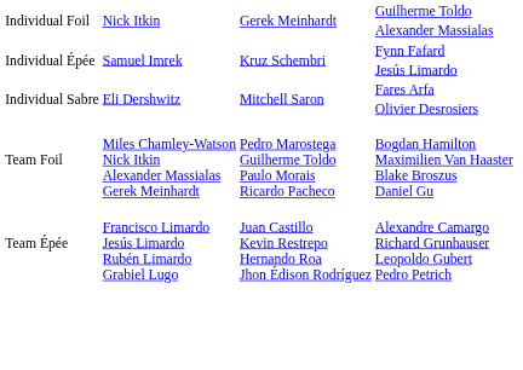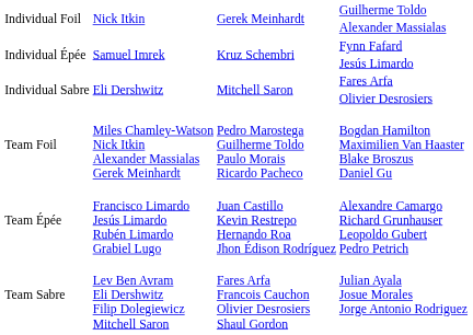+ row: Team Sabre | Lev Ben Avram Eli Dershwitz Filip Dolegiewicz Mitchell Saron | Fares Arfa Francois Cauchon Olivier Desrosiers Shaul Gordon | Julian Ayala Josue Morales Jorge Antonio Rodriguez
